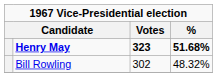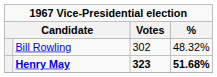rows swapped: Henry May <-> Bill Rowling
